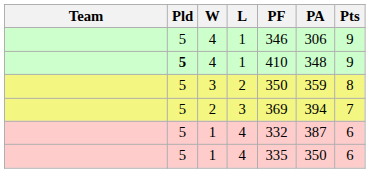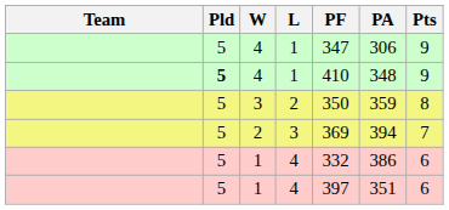row 2 | PF: 346 -> 347
row 6 | PA: 387 -> 386
row 7 | PF: 335 -> 397
row 7 | PA: 350 -> 351
